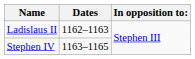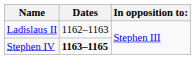Stephen IV | Dates: normal -> bold
